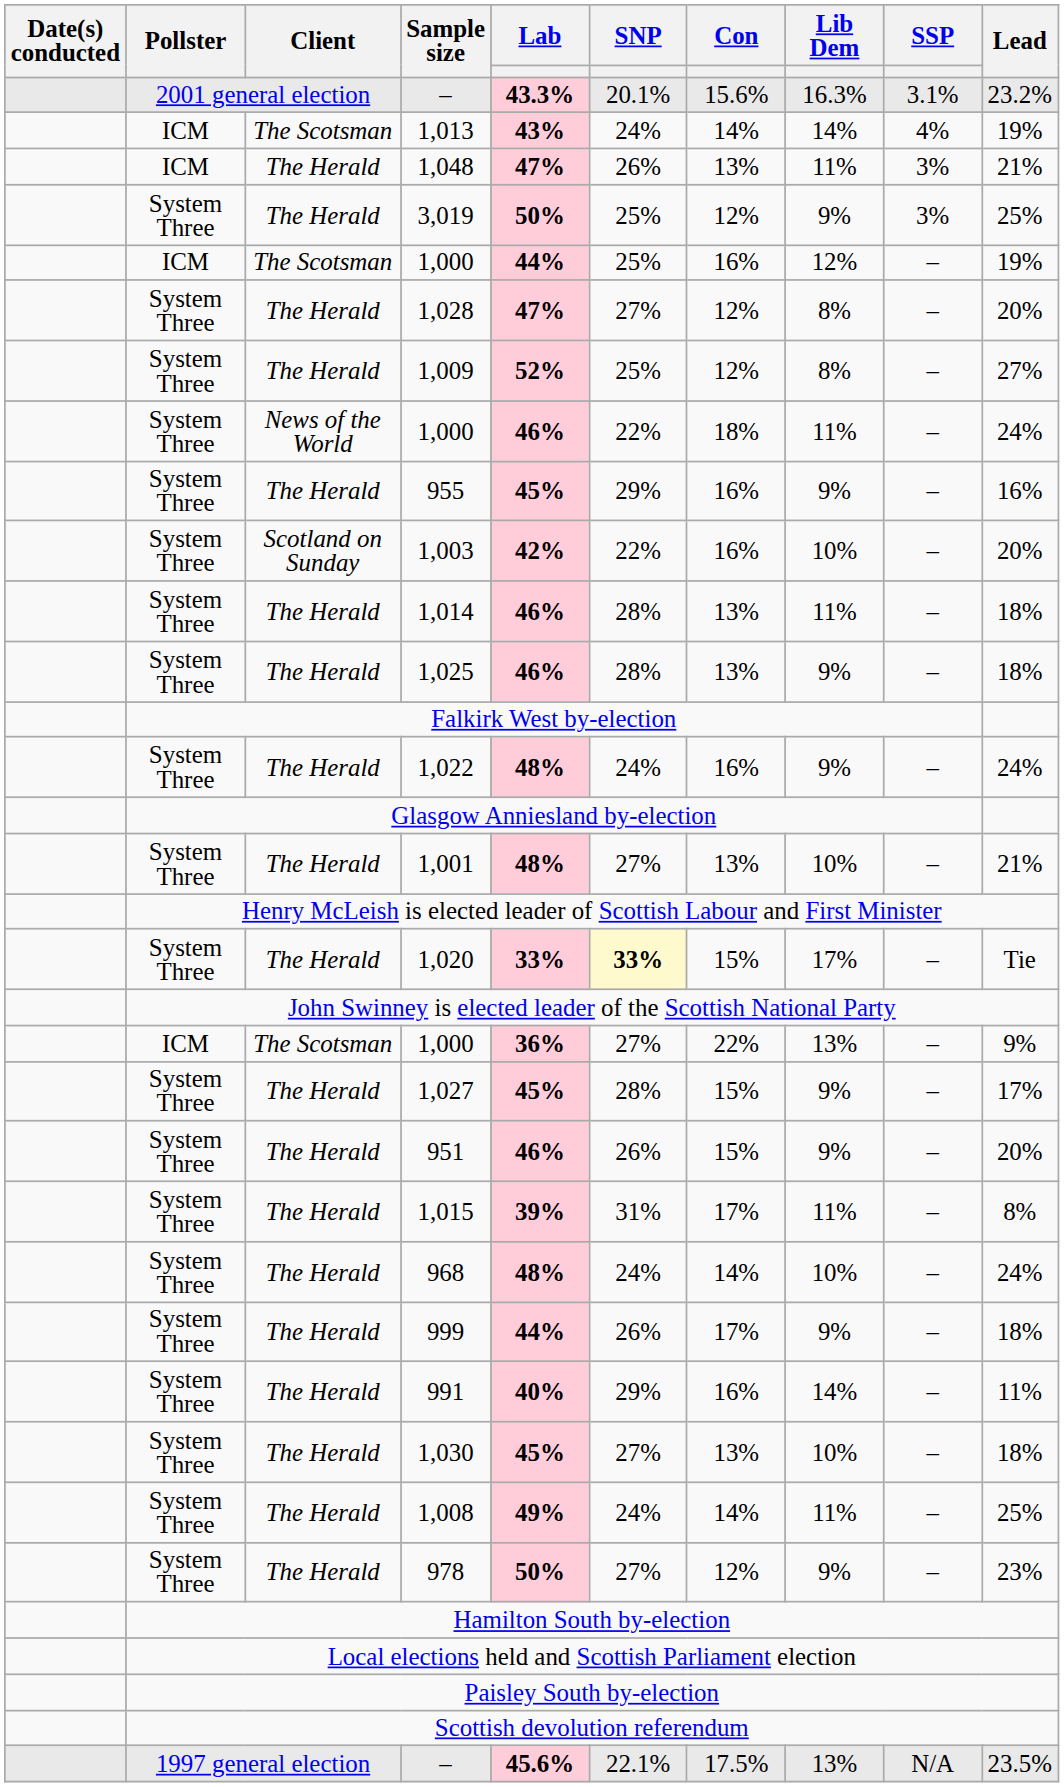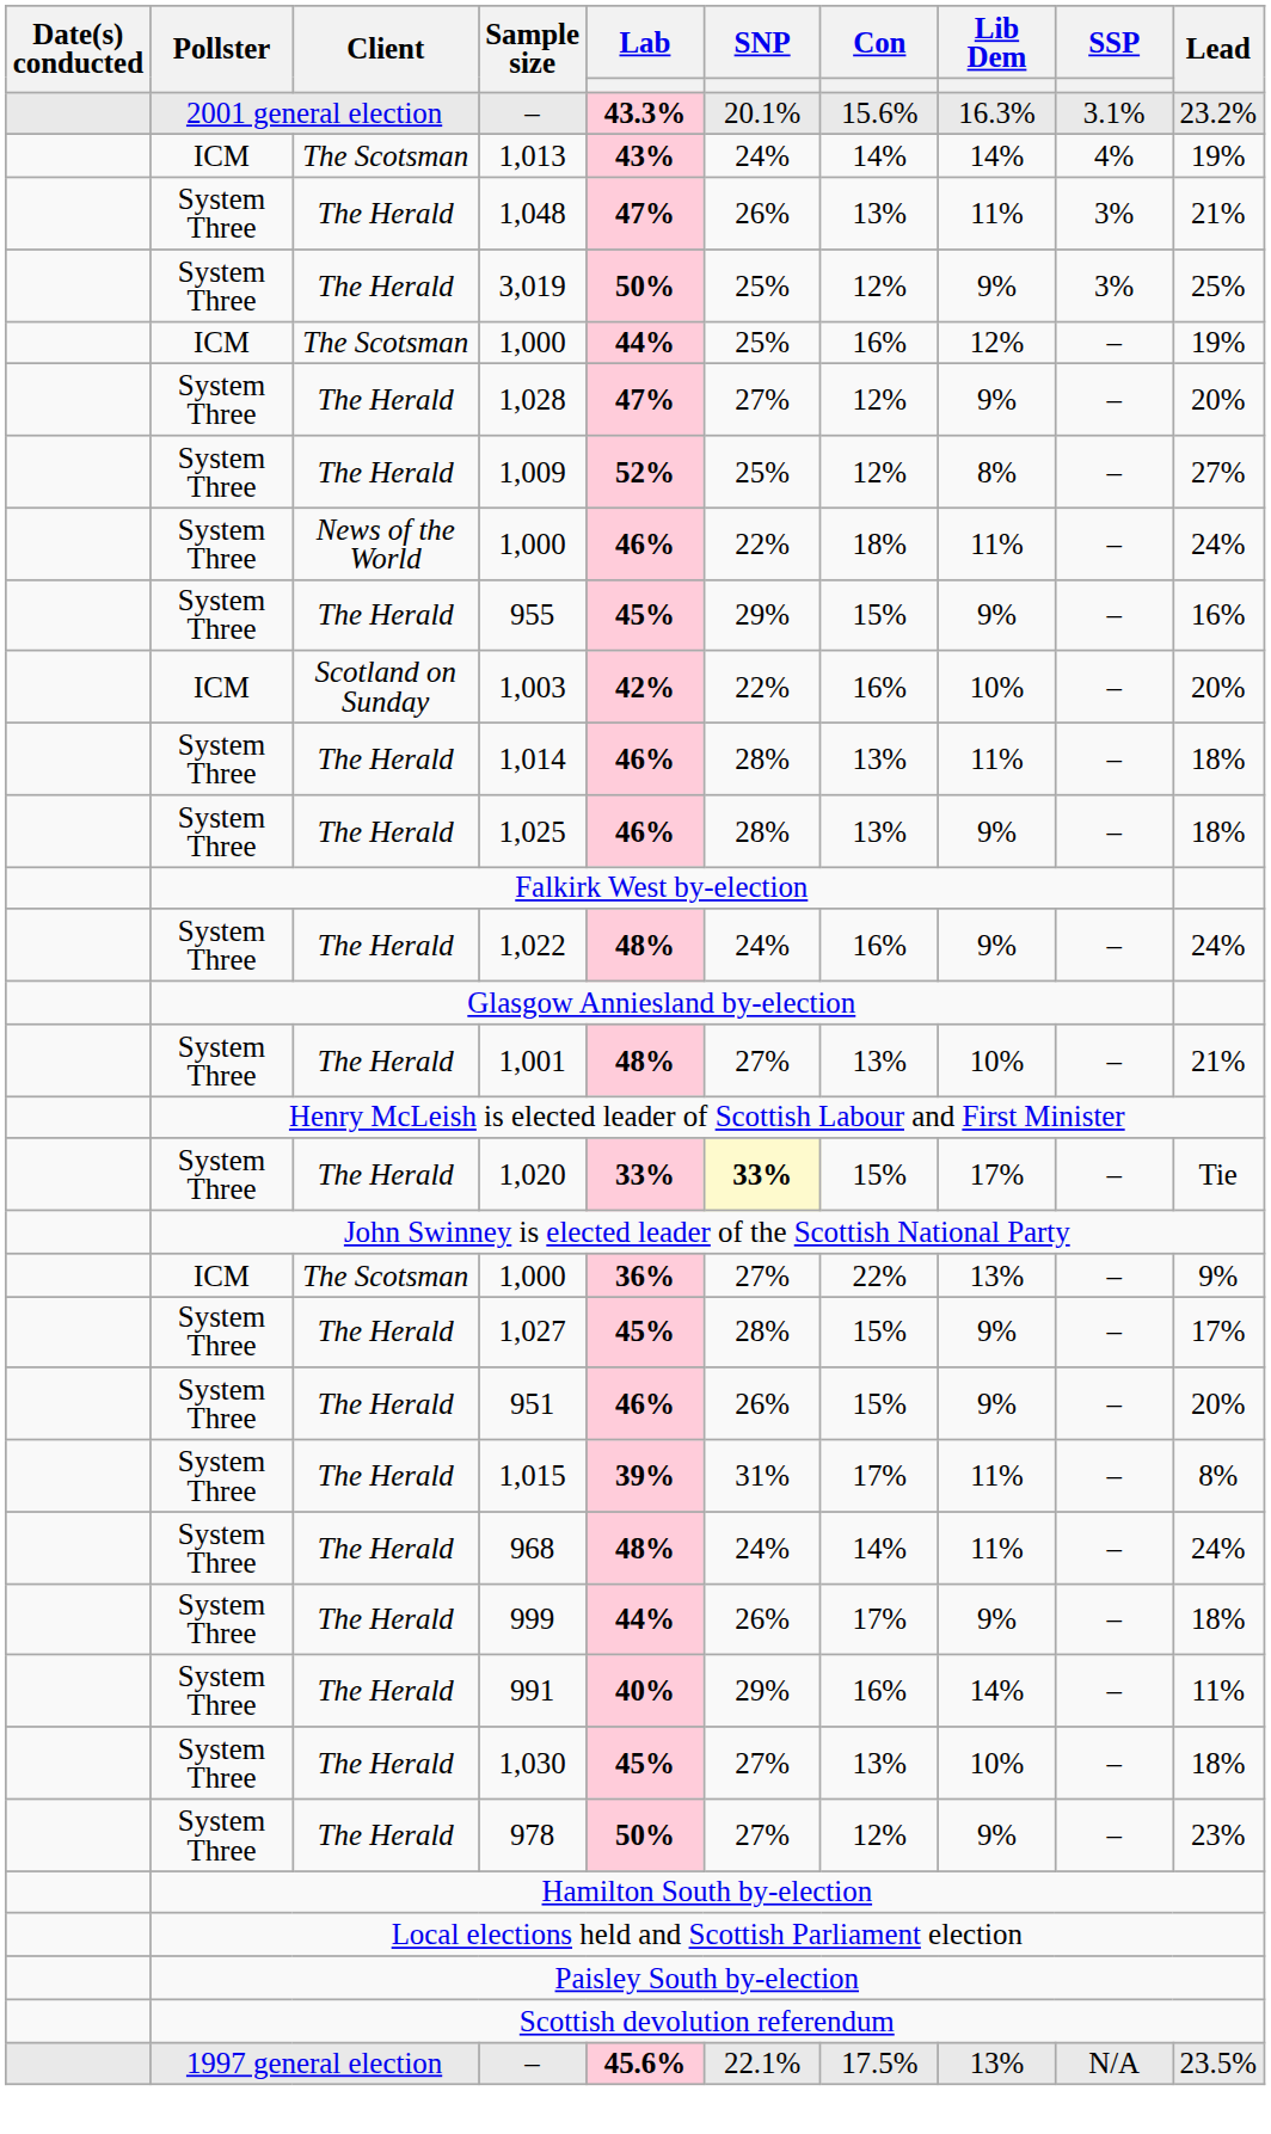1,048 | Pollster: ICM -> System Three
1,028 | Lib Dem: 8% -> 9%
955 | Con: 16% -> 15%
1,003 | Pollster: System Three -> ICM
968 | Lib Dem: 10% -> 11%
- row: System Three | The Herald | 1,008 | 49% | 24% | 14% | 11% | – | 25%
